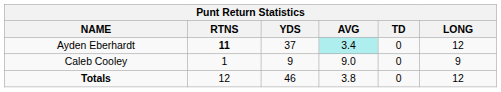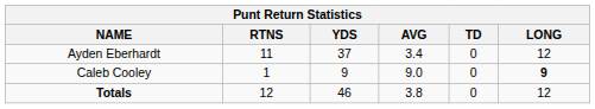Ayden Eberhardt | RTNS: bold -> normal
Ayden Eberhardt | AVG: paleturquoise background -> no background
Caleb Cooley | LONG: normal -> bold
